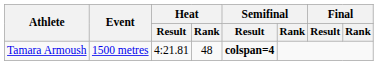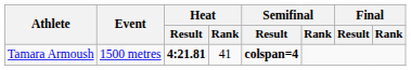Tamara Armoush | Heat / Result: normal -> bold
Tamara Armoush | Heat / Rank: 48 -> 41
